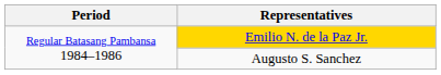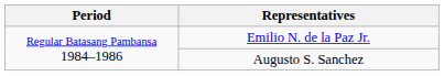Emilio N. de la Paz Jr. | Representatives: gold background -> no background
